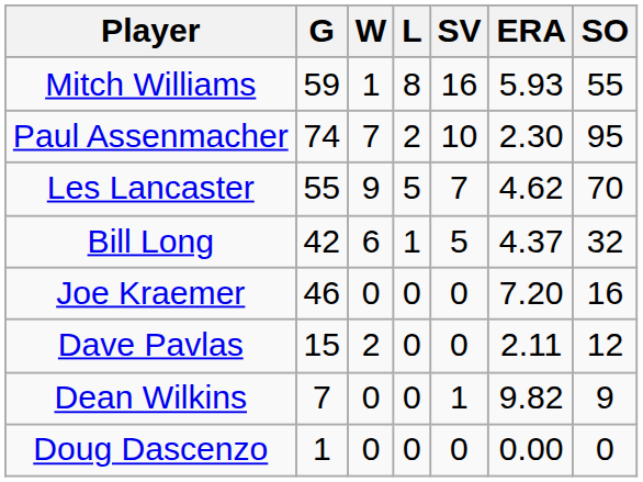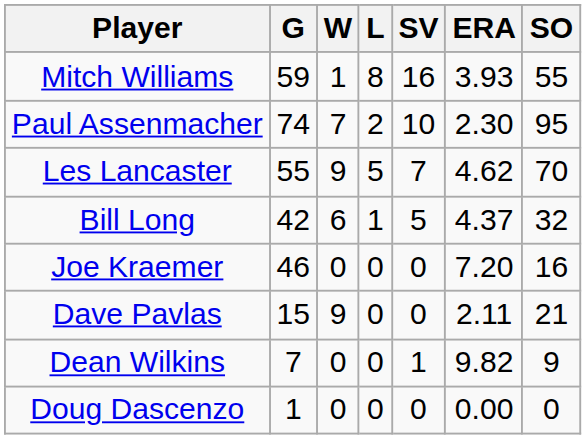Mitch Williams | ERA: 5.93 -> 3.93
Dave Pavlas | W: 2 -> 9
Dave Pavlas | SO: 12 -> 21
